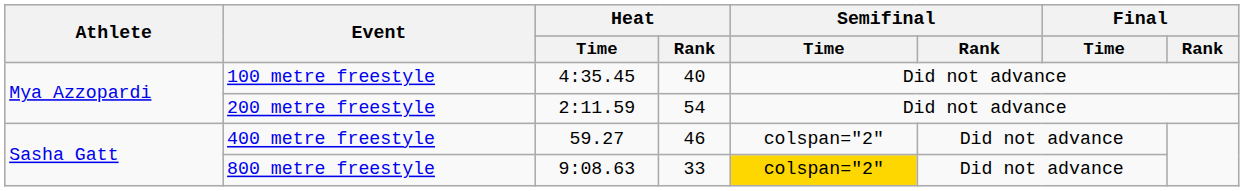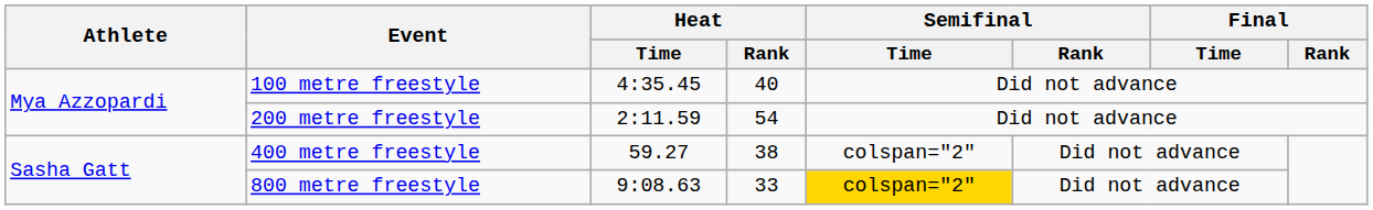400 metre freestyle | Heat / Rank: 46 -> 38
